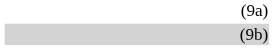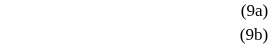row 2 | column 1: lightgrey background -> no background
